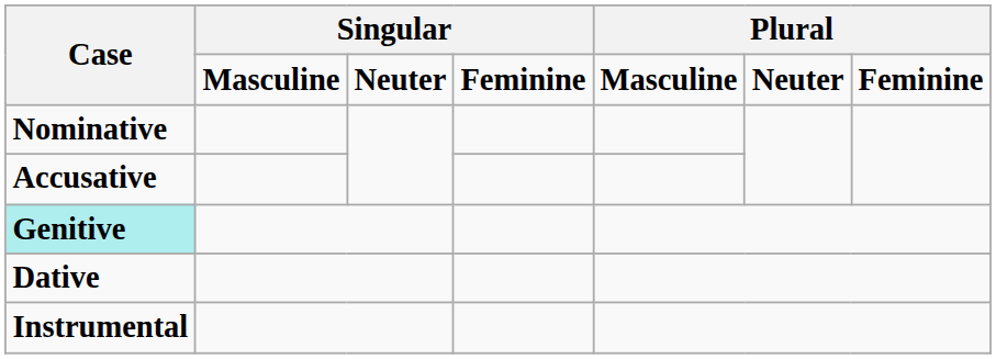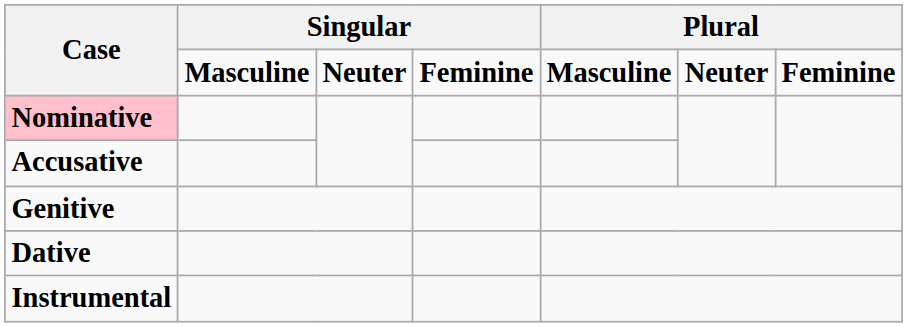Nominative | Case: no background -> pink background
Genitive | Case: paleturquoise background -> no background
